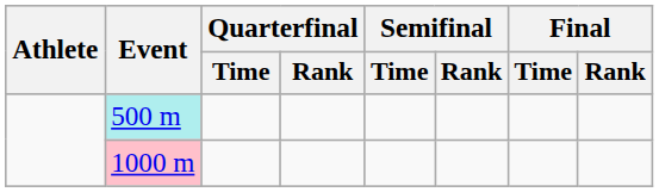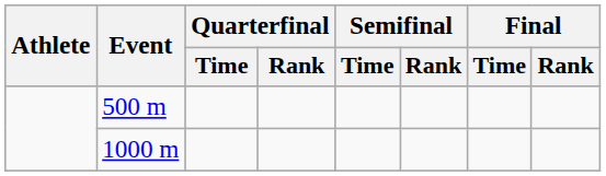500 m | Event: paleturquoise background -> no background
1000 m | Event: pink background -> no background
